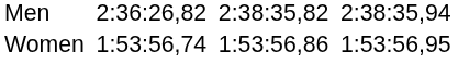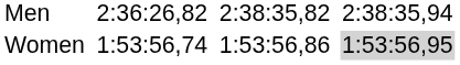Women | column 4: no background -> lightgrey background
